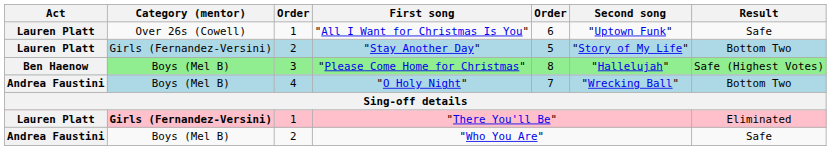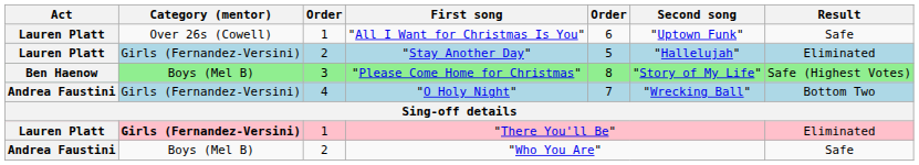"Stay Another Day" | Second song: "Story of My Life" -> "Hallelujah"
"Stay Another Day" | Result: Bottom Two -> Eliminated
"Please Come Home for Christmas" | Second song: "Hallelujah" -> "Story of My Life"
"O Holy Night" | Category (mentor): Boys (Mel B) -> Girls (Fernandez-Versini)
